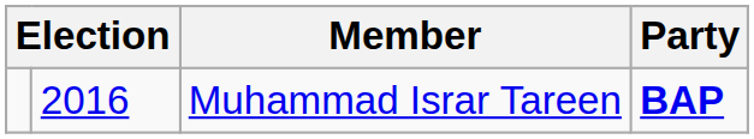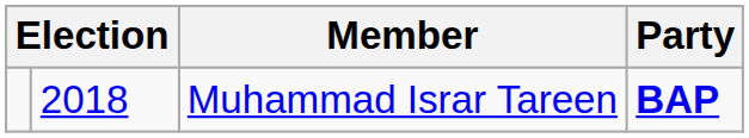Muhammad Israr Tareen | column 2: 2016 -> 2018
